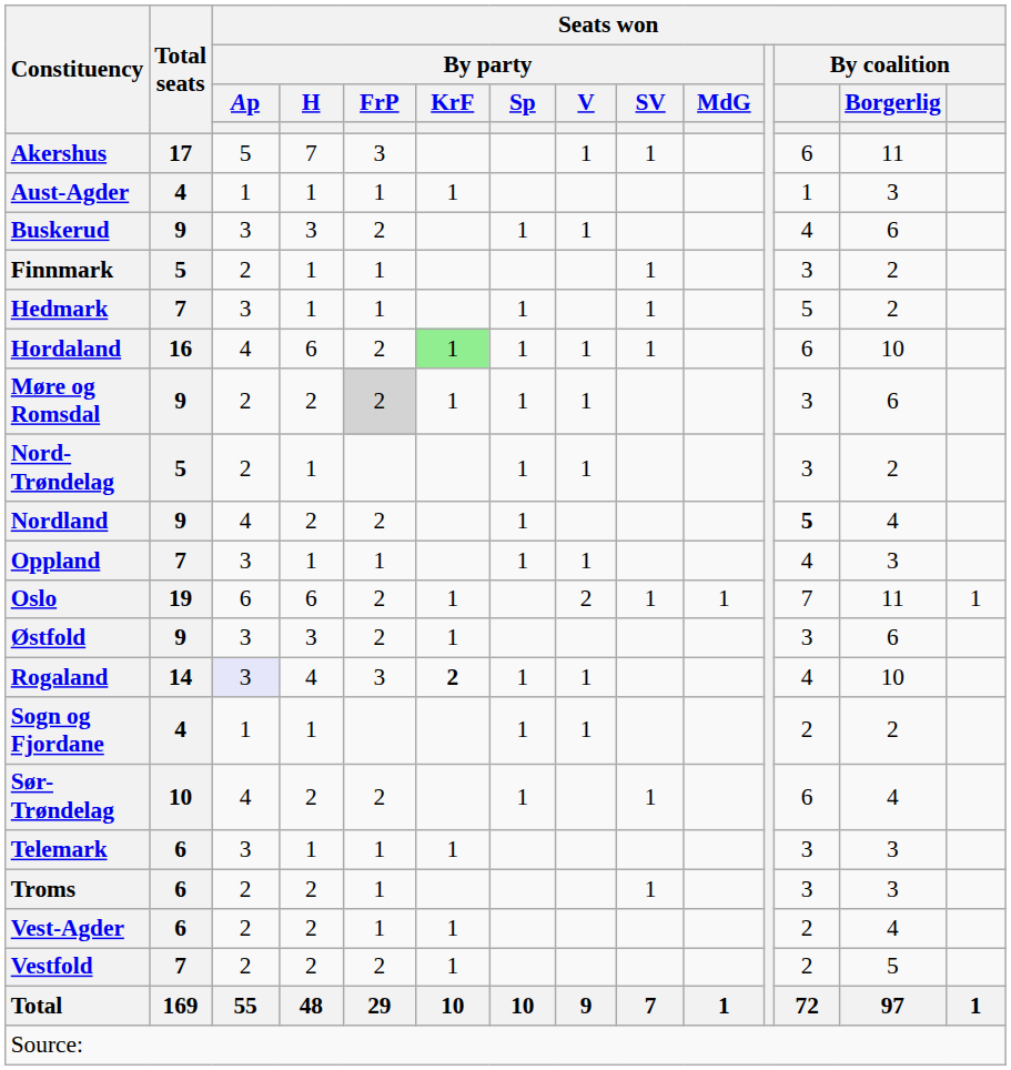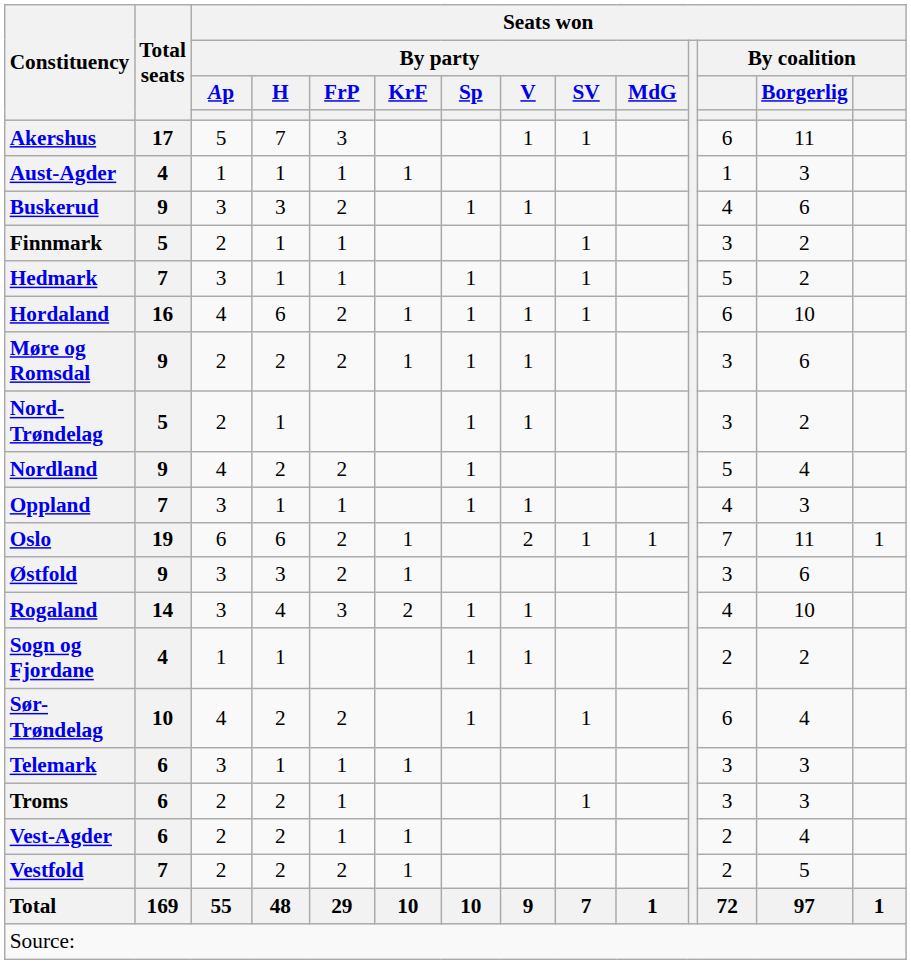Hordaland | Seats won / By party / KrF: lightgreen background -> no background
Møre og Romsdal | Seats won / By party / FrP: lightgrey background -> no background
Nordland | column 12: bold -> normal
Rogaland | Seats won / By party / Ap: lavender background -> no background
Rogaland | Seats won / By party / KrF: bold -> normal
